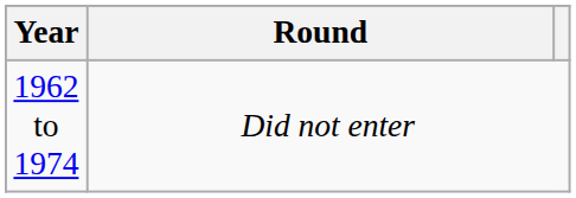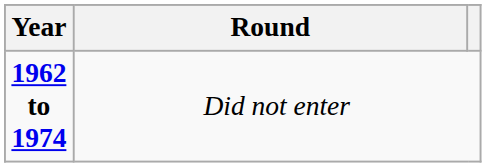1962 to 1974 | Year: normal -> bold
